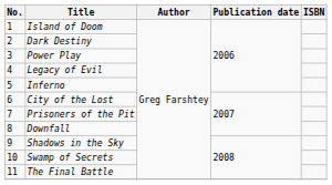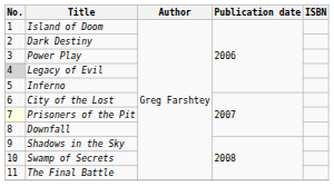Legacy of Evil | No.: no background -> lightgrey background
Prisoners of the Pit | No.: no background -> lightyellow background
